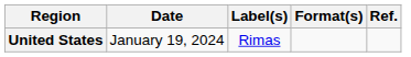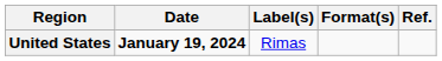United States | Date: normal -> bold
